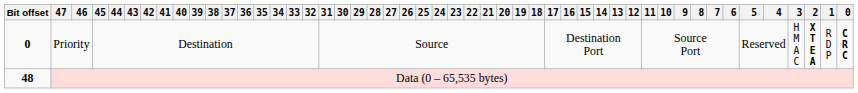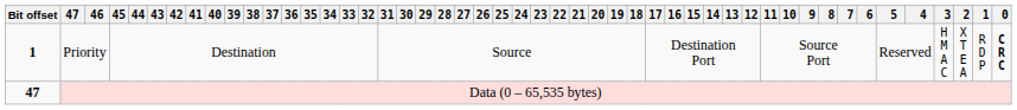Priority | Bit offset: 0 -> 1
Priority | 2: bold -> normal
Data (0 – 65,535 bytes) | Bit offset: 48 -> 47
